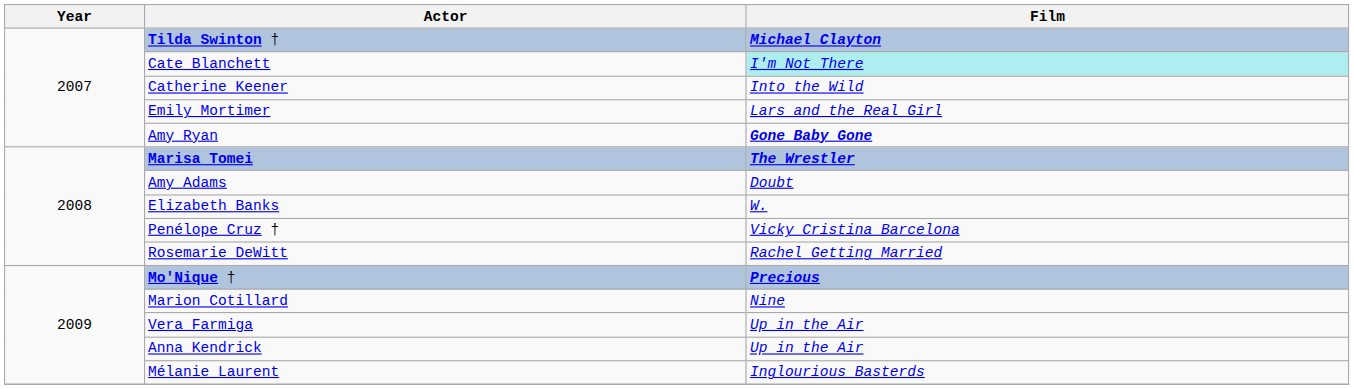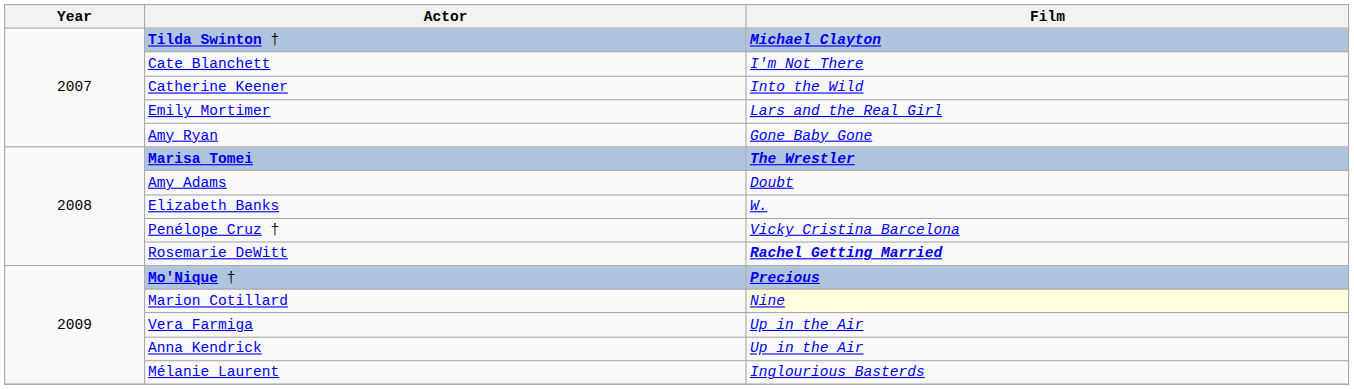Cate Blanchett | Film: paleturquoise background -> no background
Amy Ryan | Film: bold -> normal
Rosemarie DeWitt | Film: normal -> bold
Marion Cotillard | Film: no background -> lightyellow background
